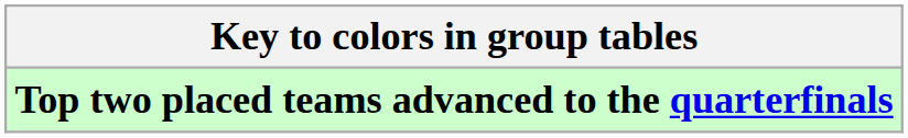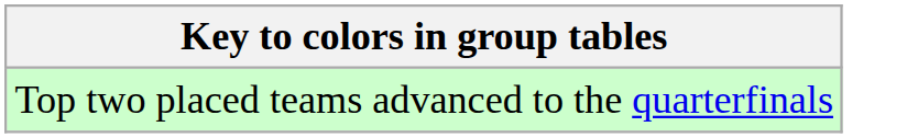row 2 | column 1: bold -> normal
